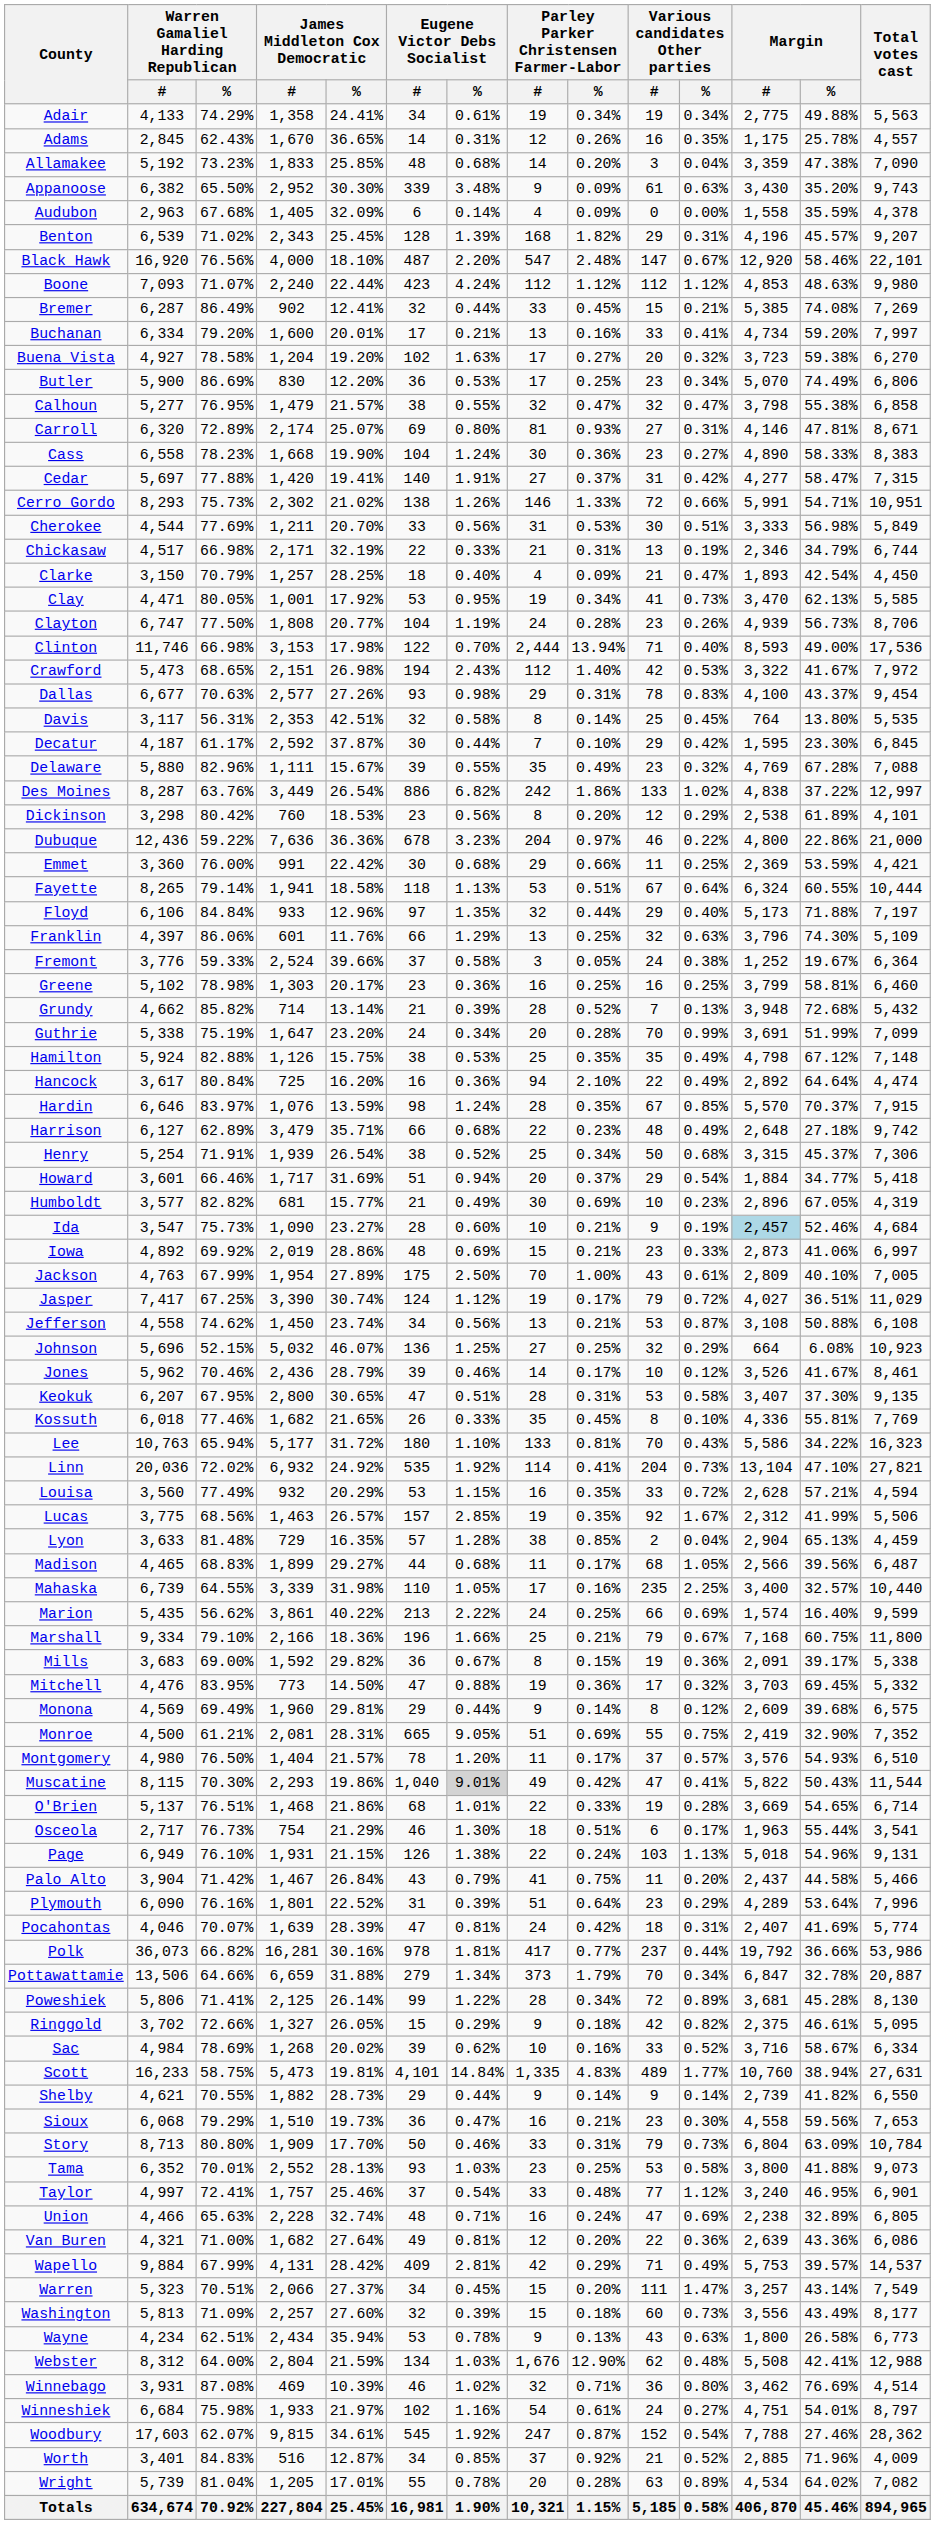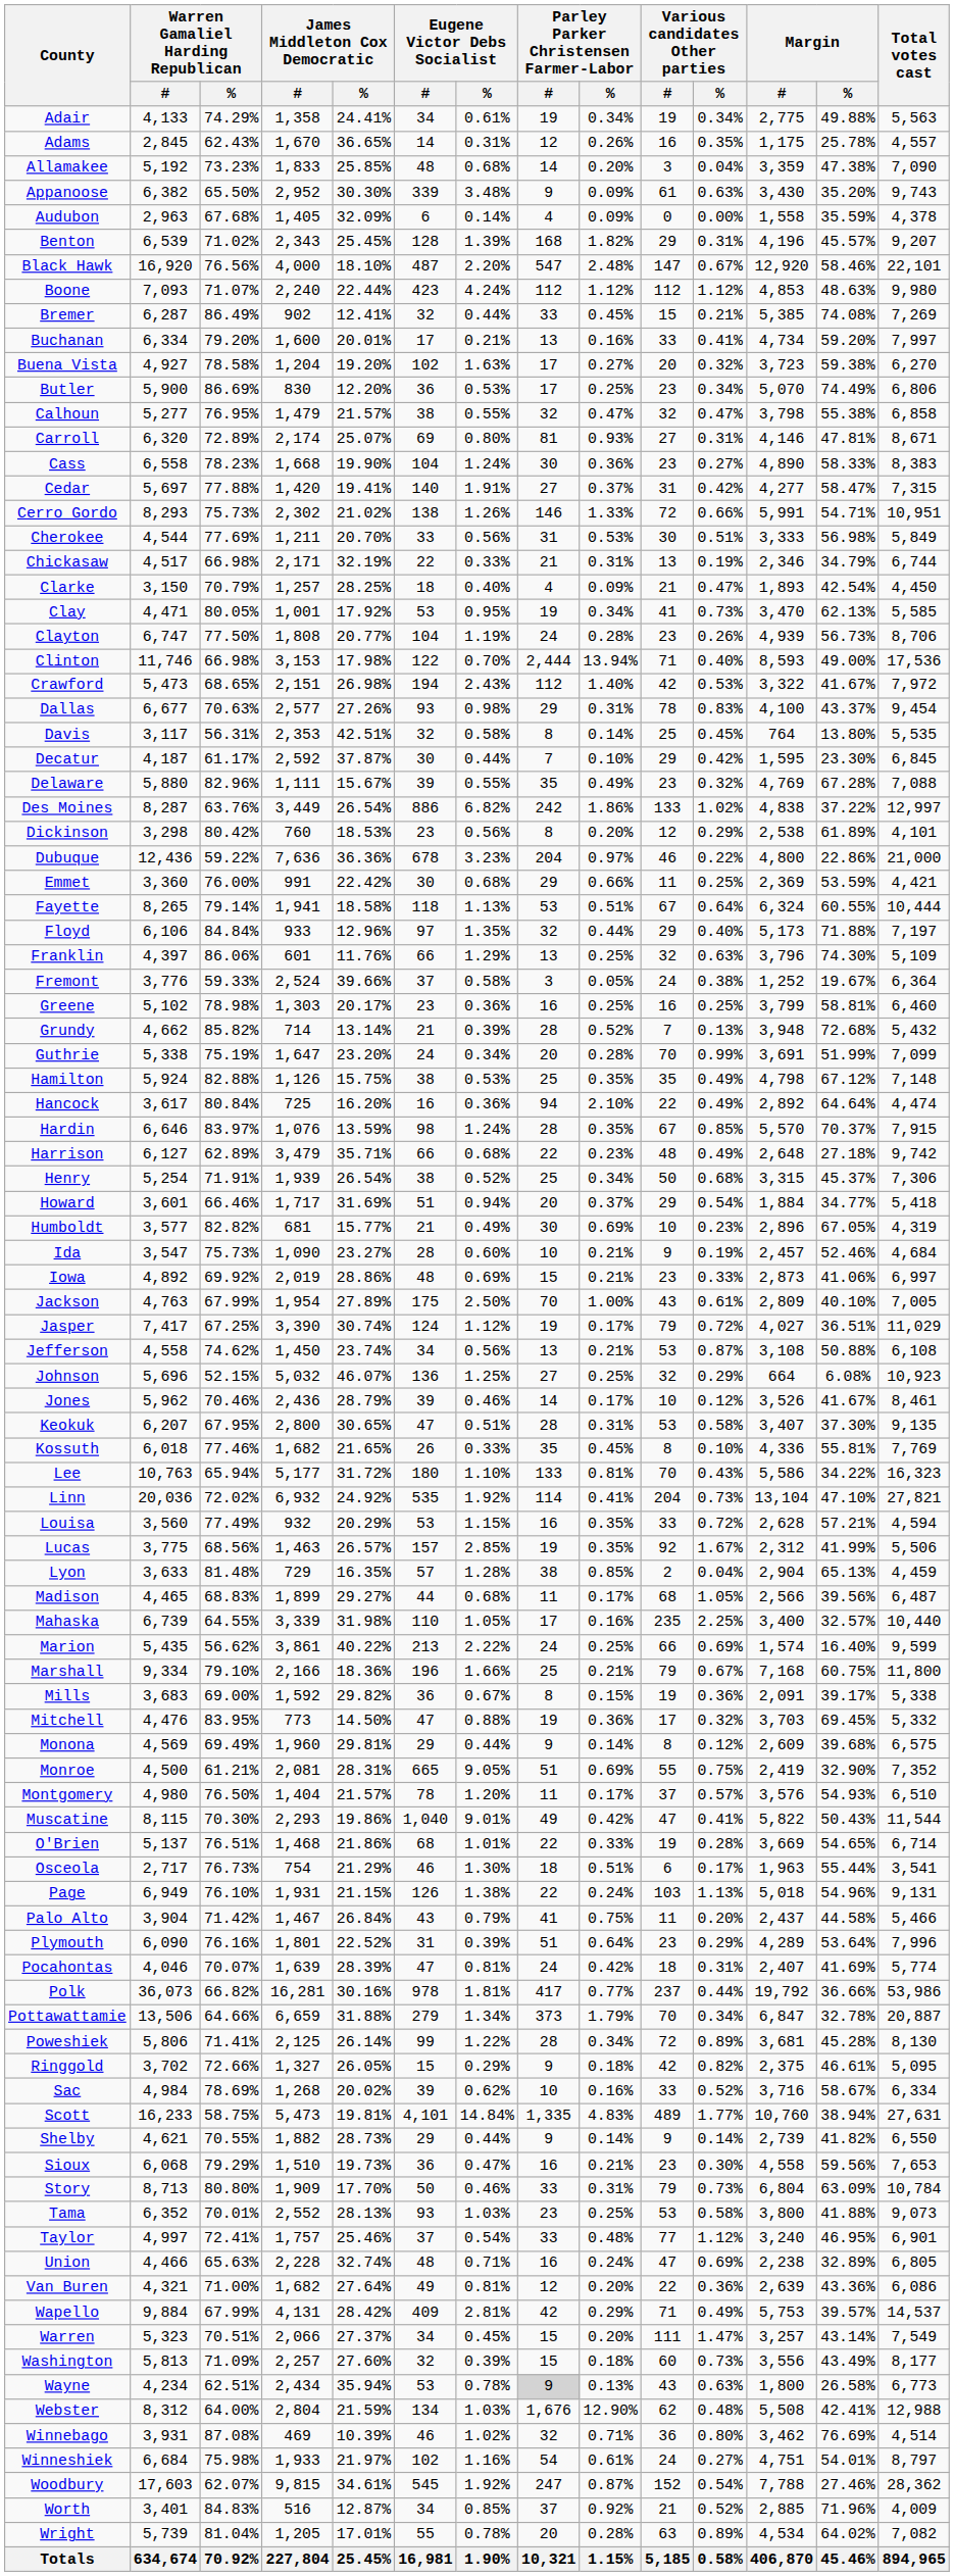Ida | Margin / #: lightblue background -> no background
Muscatine | Eugene Victor Debs Socialist / %: lightgrey background -> no background
Wayne | Parley Parker Christensen Farmer-Labor / #: no background -> lightgrey background
